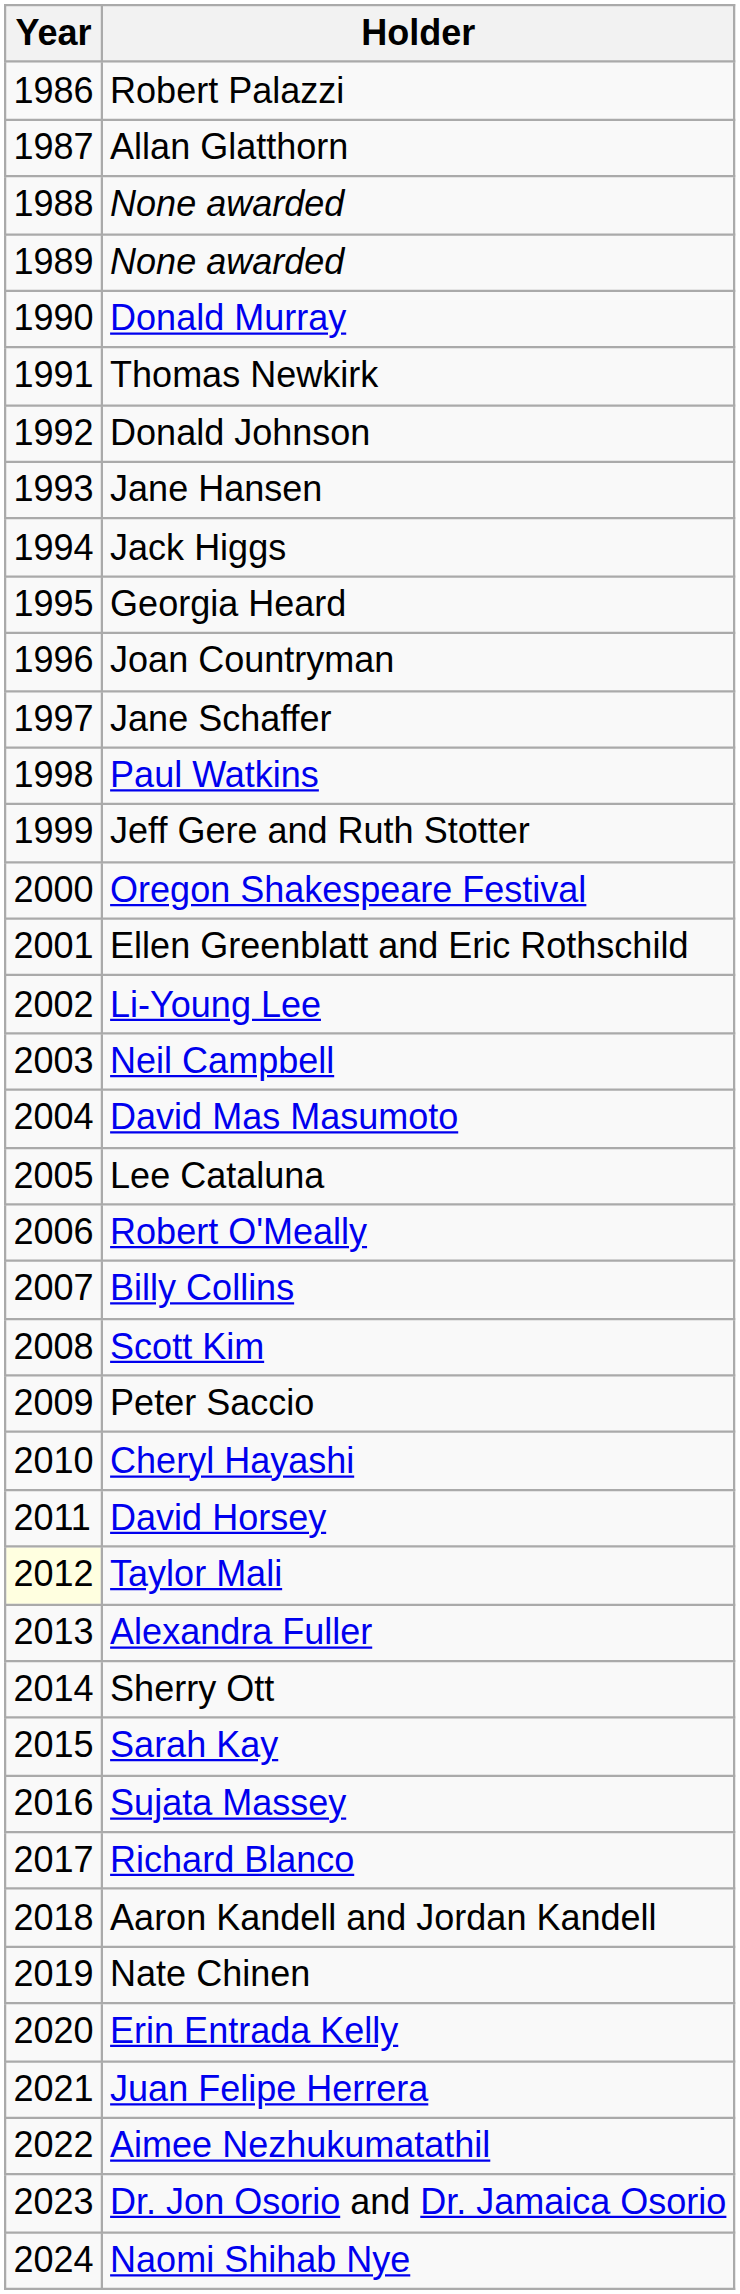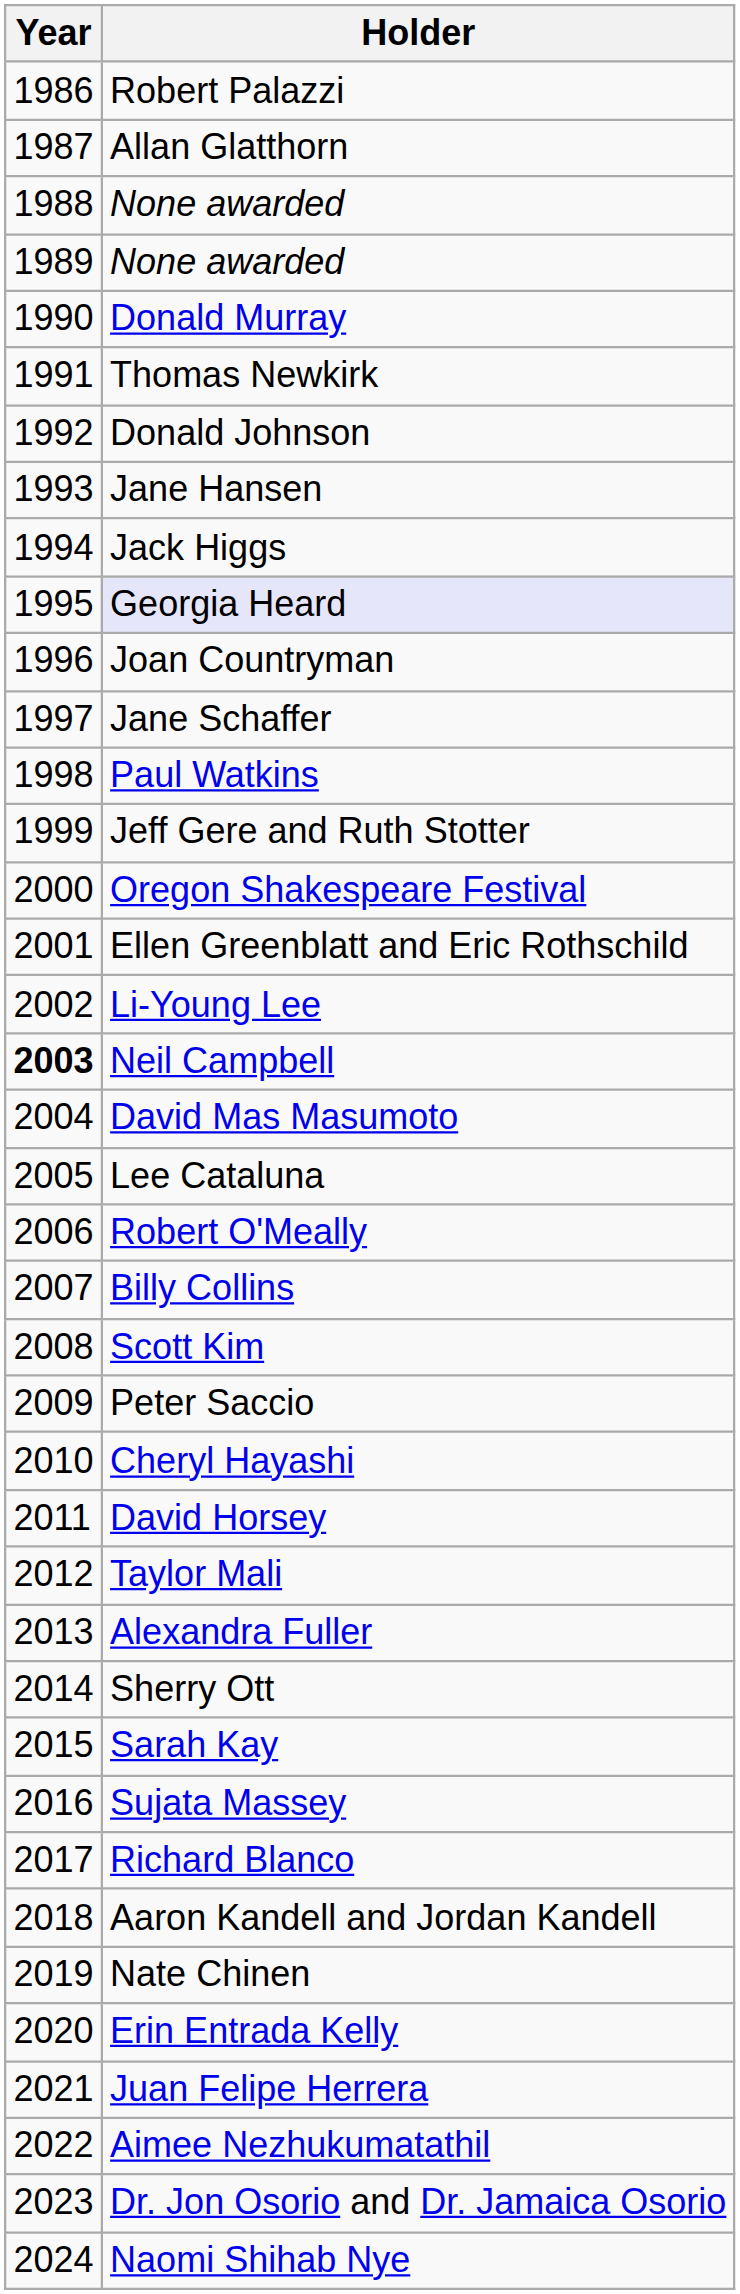row 11 | Holder: no background -> lavender background
row 19 | Year: normal -> bold
row 28 | Year: lightyellow background -> no background
